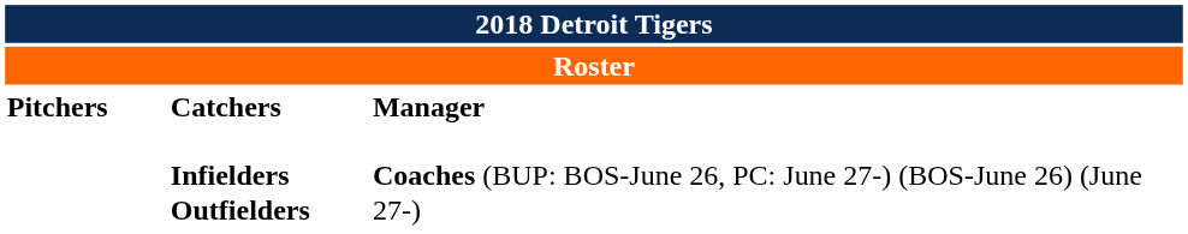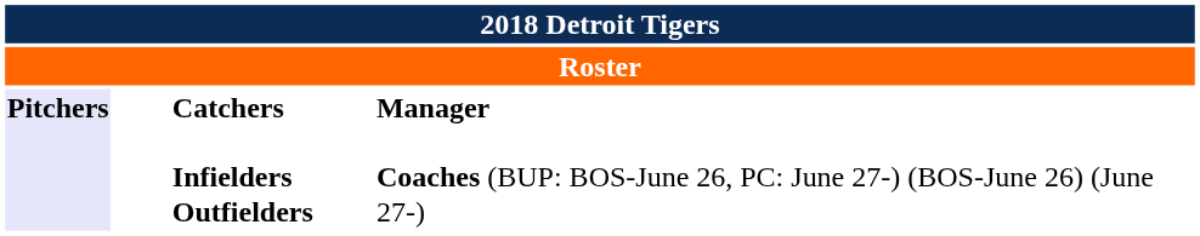Pitchers | column 1: no background -> lavender background
